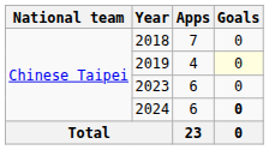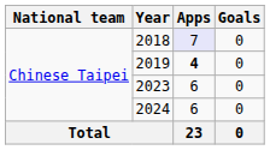2018 | Apps: no background -> lavender background
2019 | Apps: normal -> bold
2019 | Goals: lightyellow background -> no background
2024 | Goals: bold -> normal
